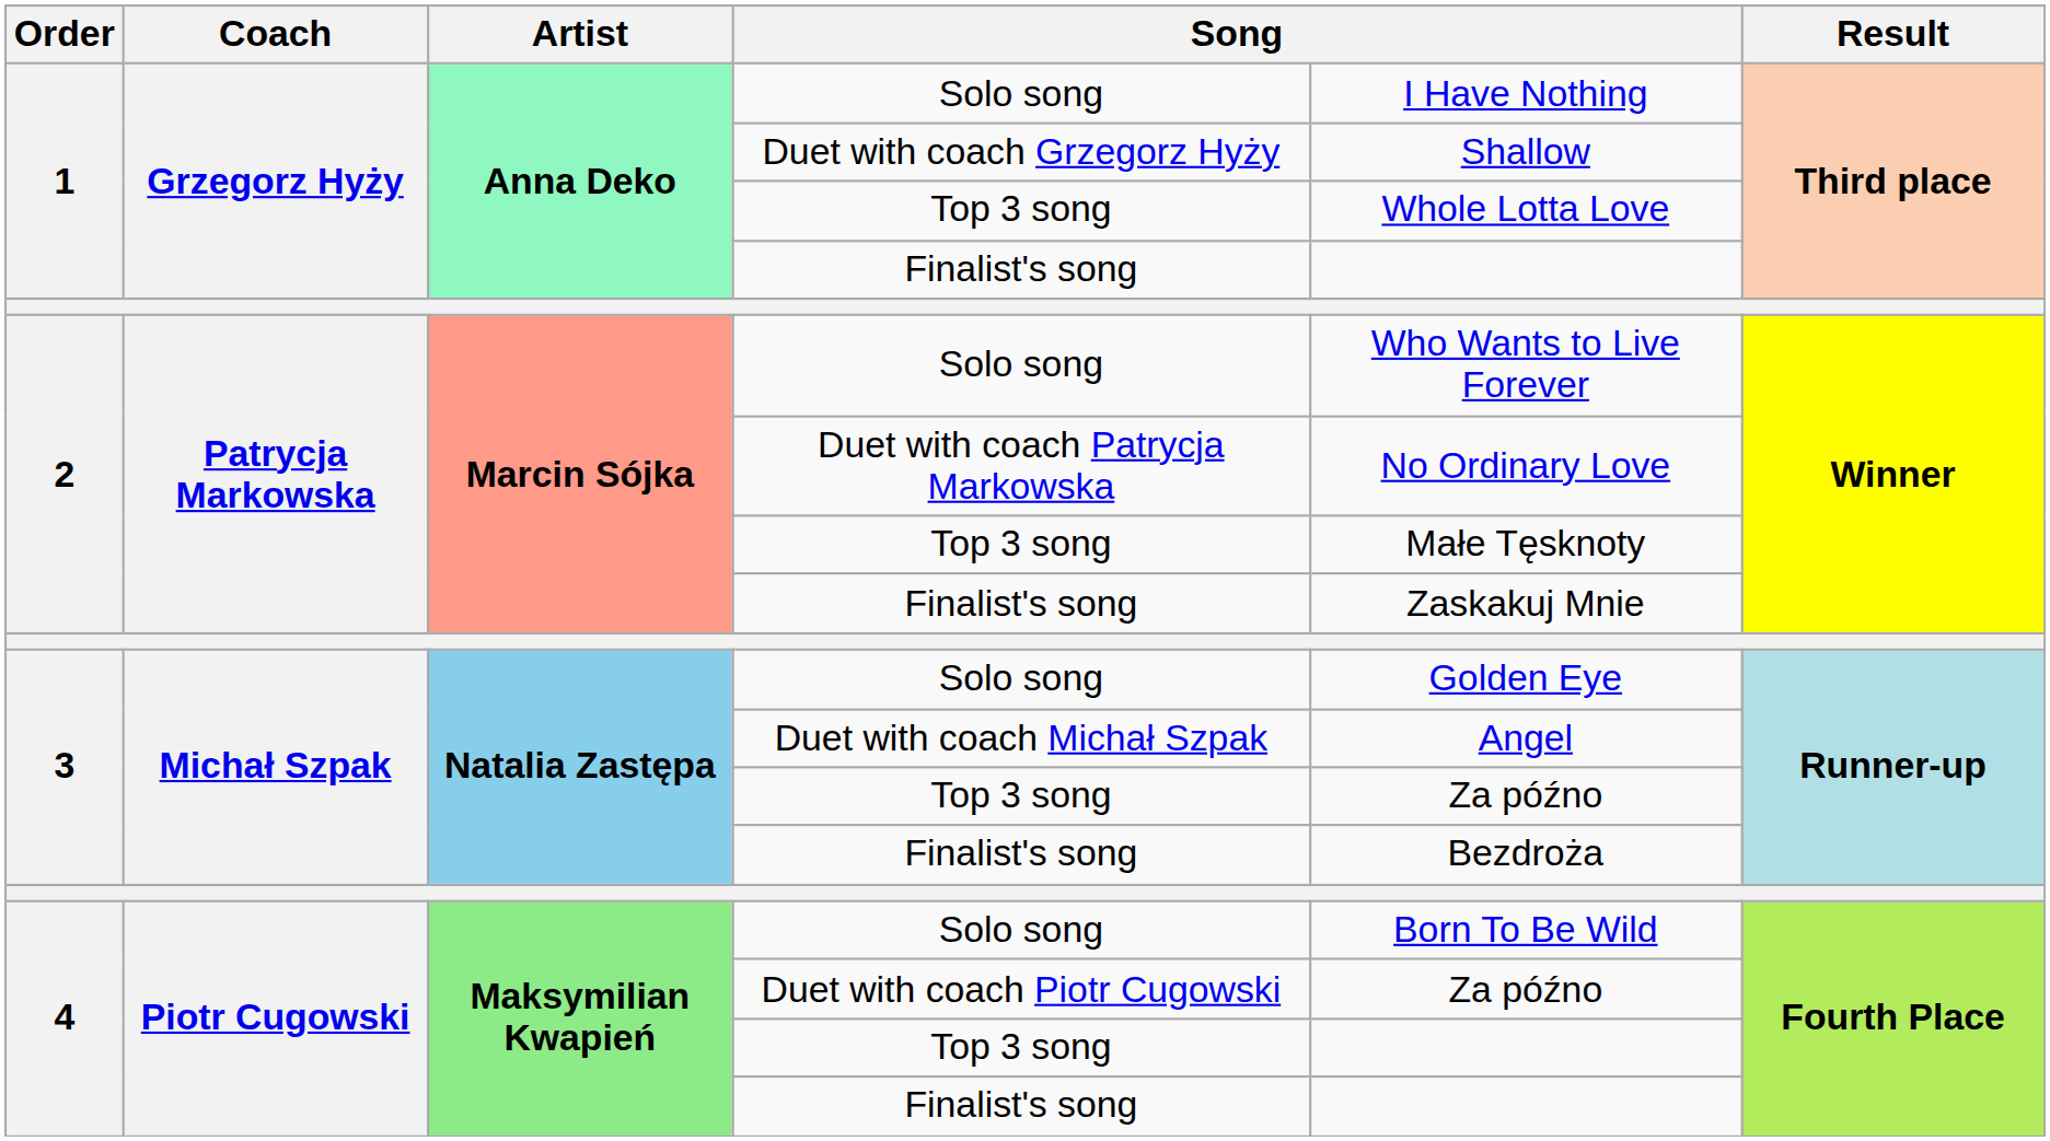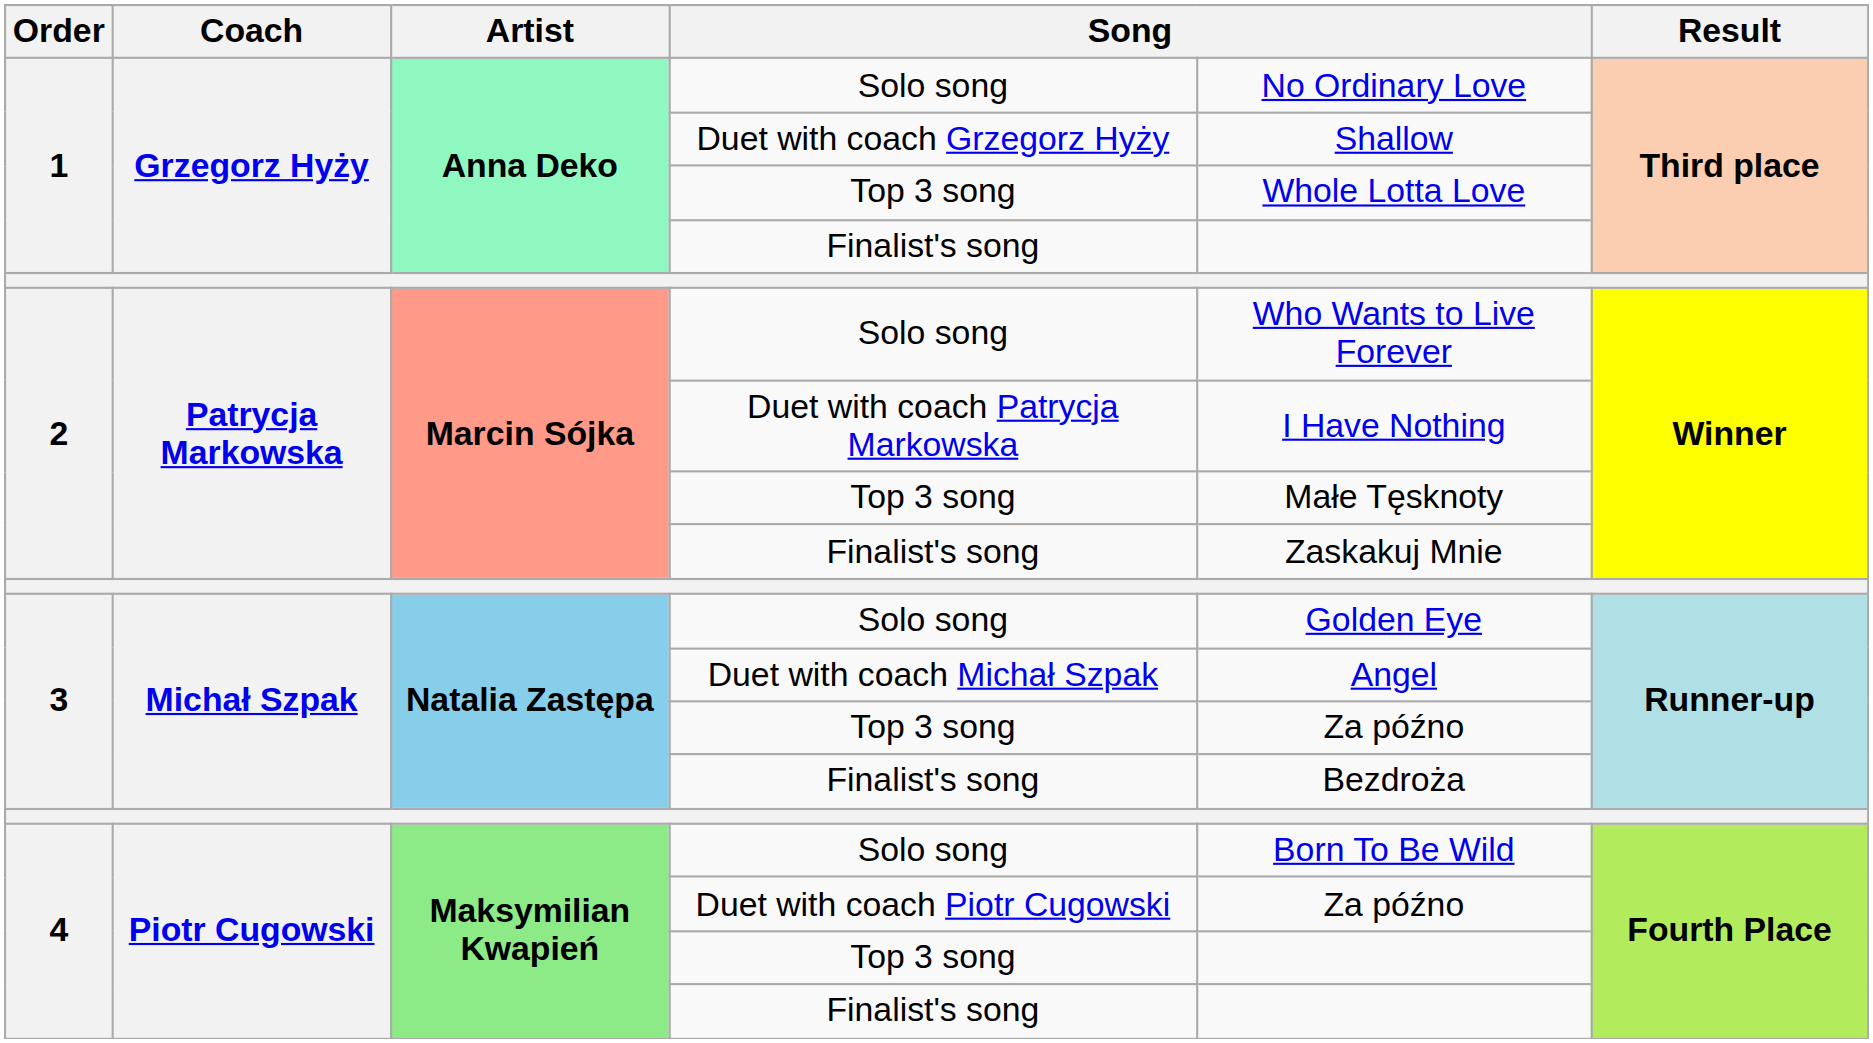1 / Solo song | column 5: I Have Nothing -> No Ordinary Love
Duet with coach Patrycja Markowska | column 5: No Ordinary Love -> I Have Nothing
